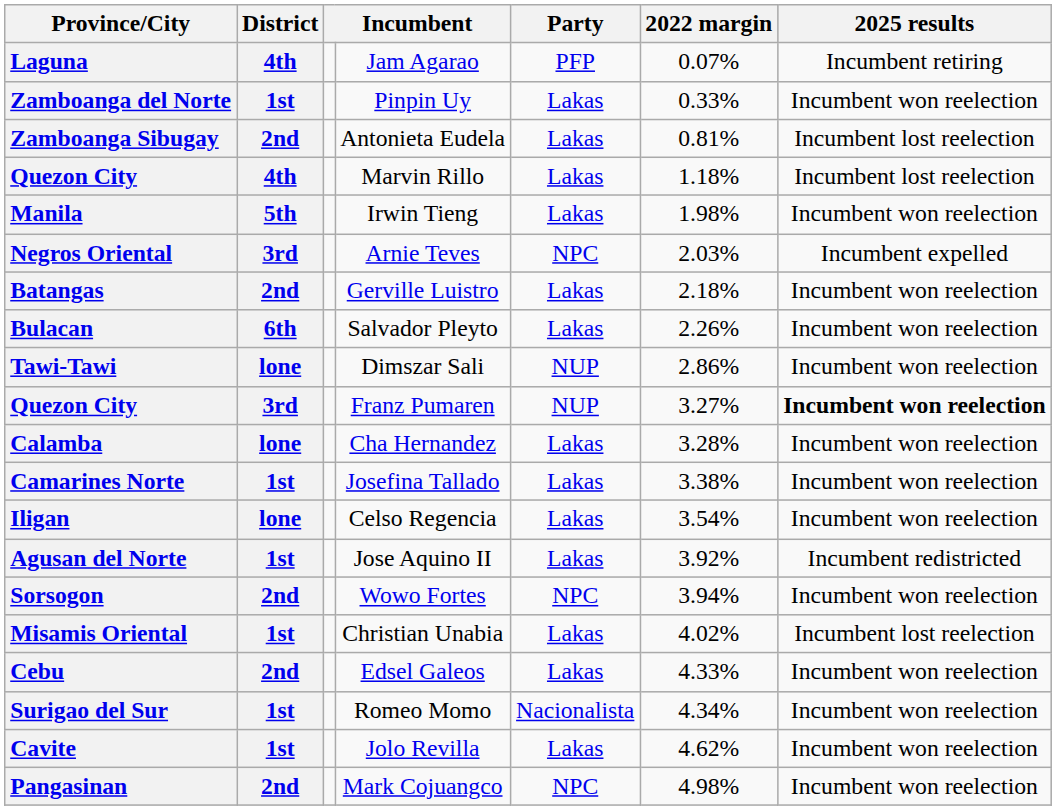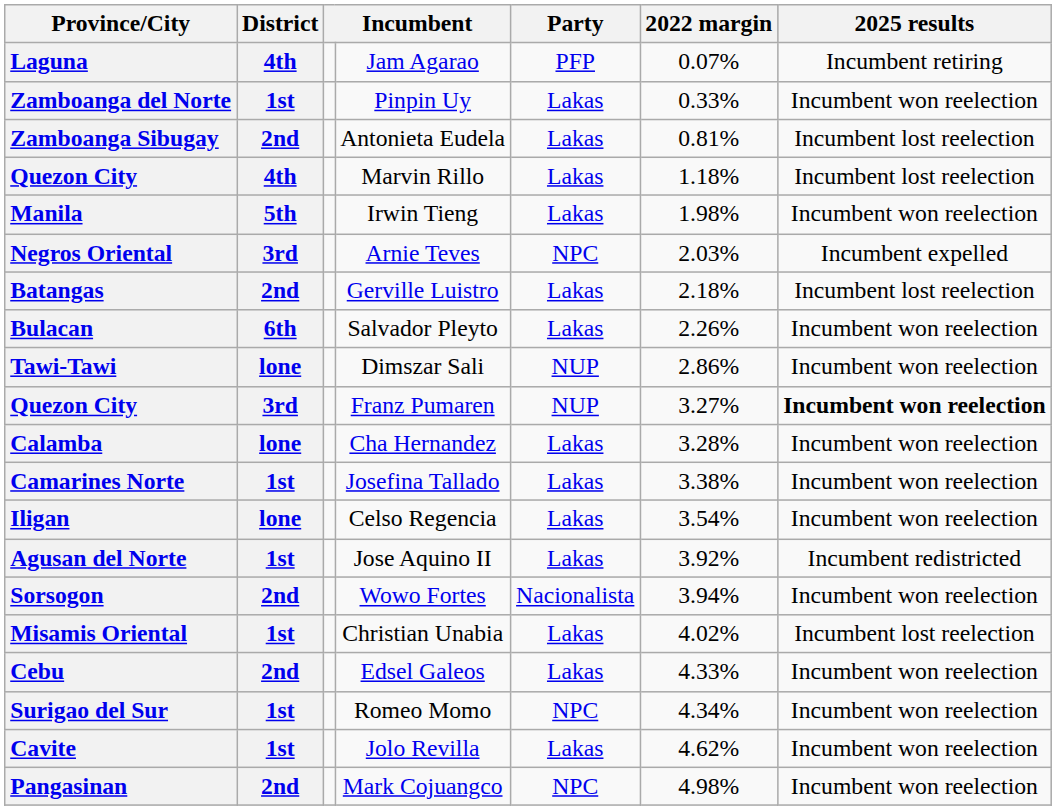Batangas | 2025 results: Incumbent won reelection -> Incumbent lost reelection
Sorsogon | Party: NPC -> Nacionalista
Surigao del Sur | Party: Nacionalista -> NPC
